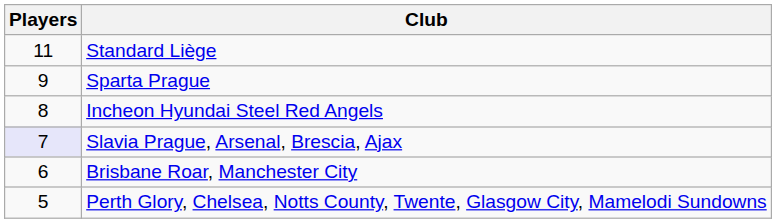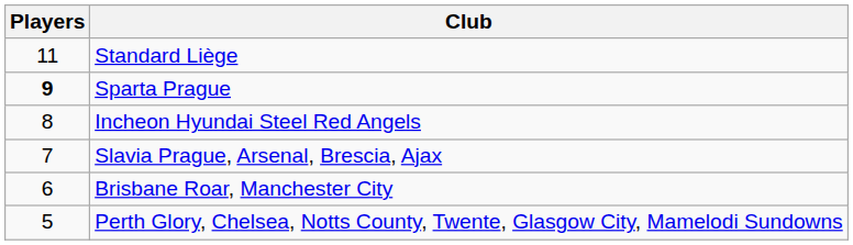Sparta Prague | Players: normal -> bold
Slavia Prague, Arsenal, Brescia, Ajax | Players: lavender background -> no background
